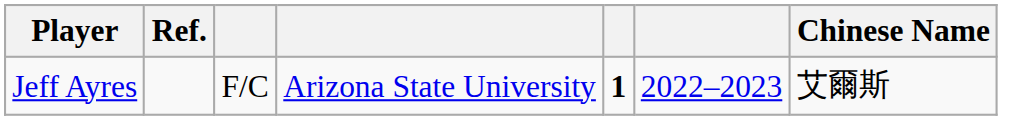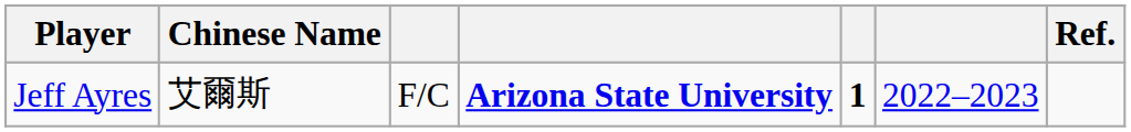columns swapped: Chinese Name <-> Ref.
Jeff Ayres | column 4: normal -> bold
